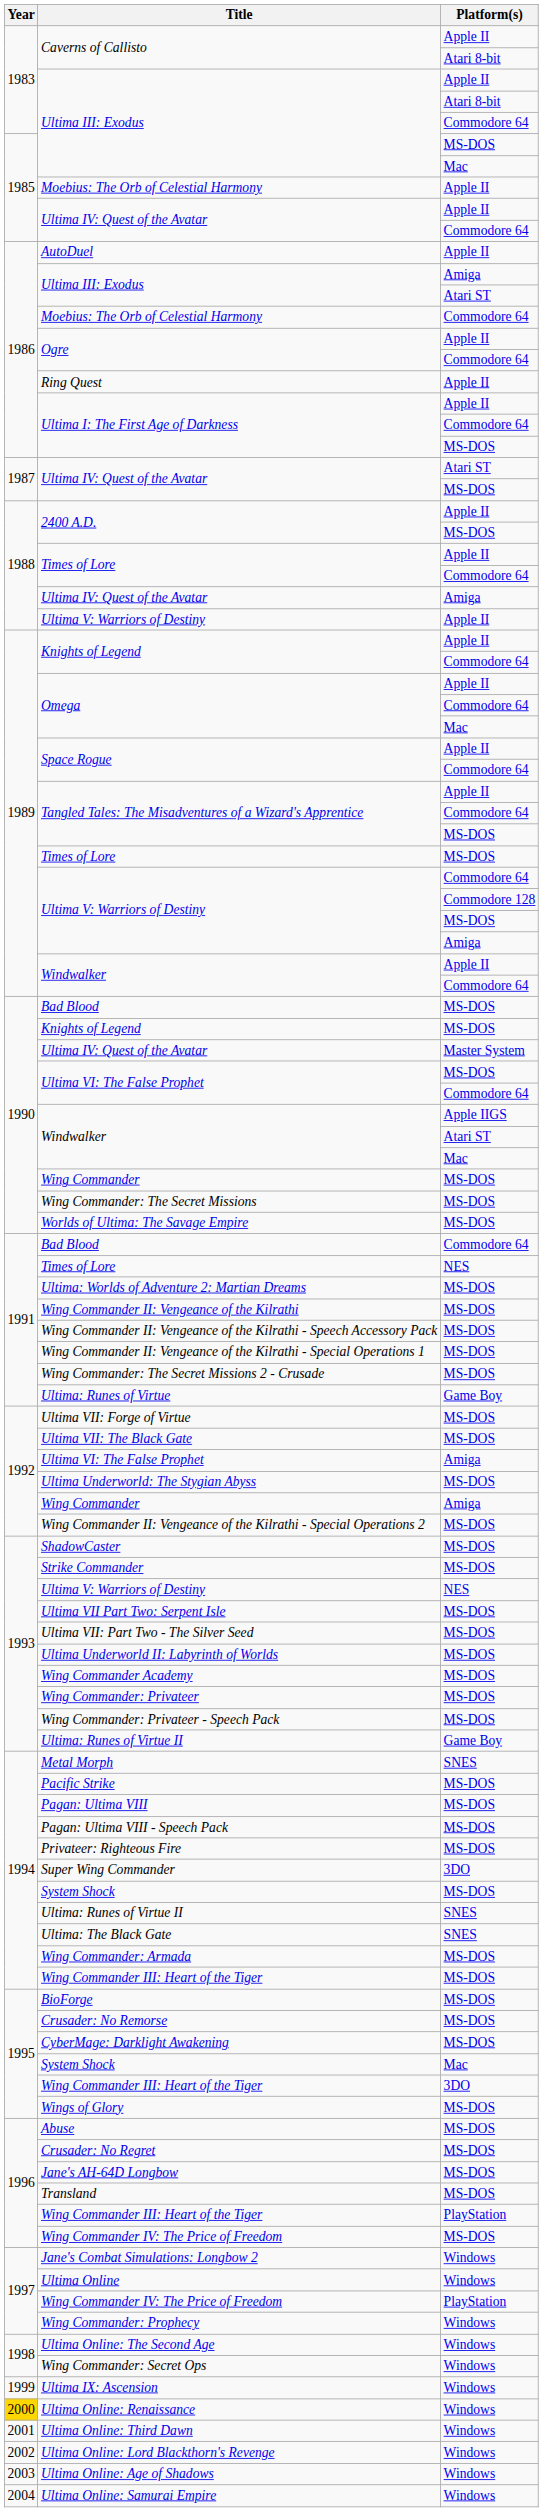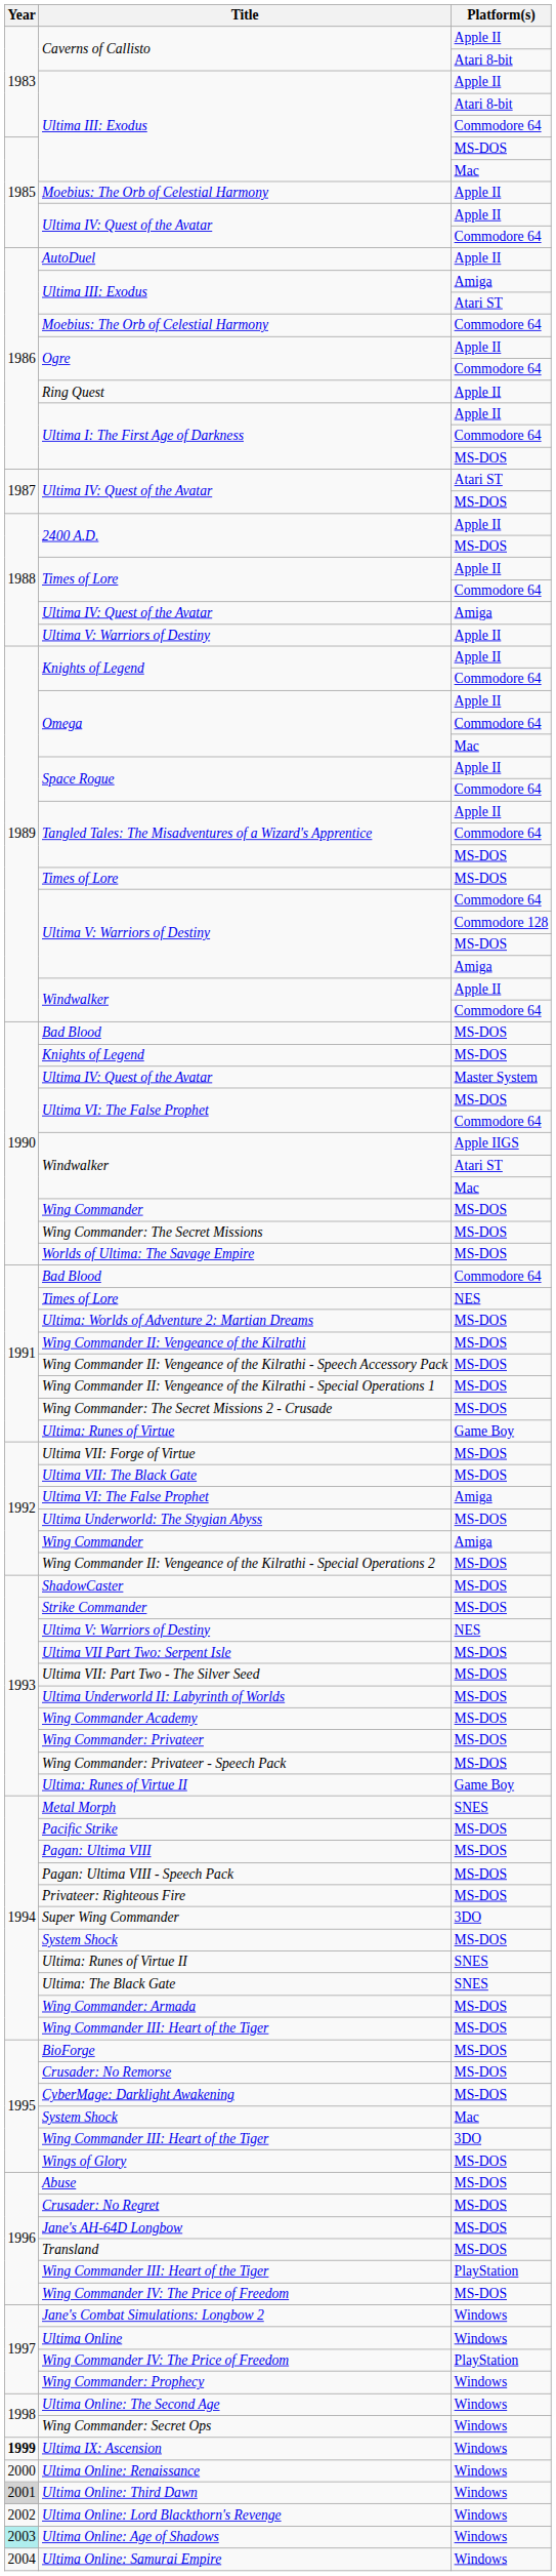Ultima IX: Ascension | Year: normal -> bold
Ultima Online: Renaissance | Year: gold background -> no background
Ultima Online: Third Dawn | Year: no background -> lightgrey background
Ultima Online: Age of Shadows | Year: no background -> paleturquoise background
